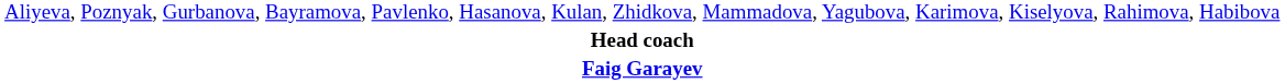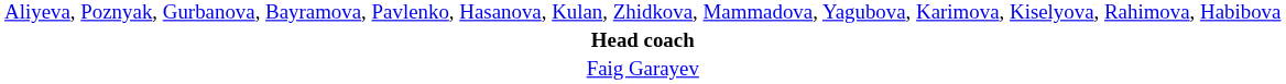row 3 | column 1: bold -> normal
